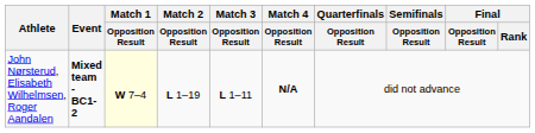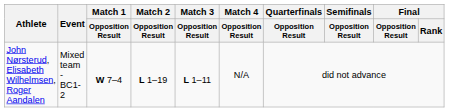John Nørsterud, Elisabeth Wilhelmsen, Roger Aandalen | Event: bold -> normal
John Nørsterud, Elisabeth Wilhelmsen, Roger Aandalen | Match 1 / Opposition Result: lightyellow background -> no background
John Nørsterud, Elisabeth Wilhelmsen, Roger Aandalen | Match 4 / Opposition Result: bold -> normal
